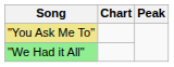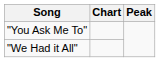"You Ask Me To" | Song: khaki background -> no background
"We Had it All" | Song: lightgreen background -> no background
